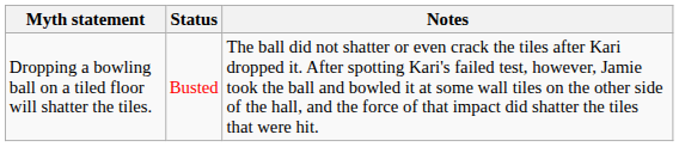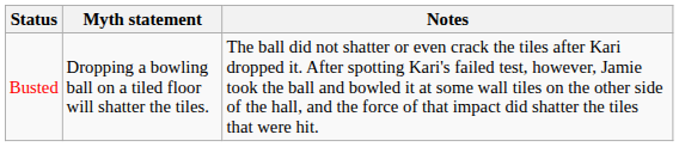columns swapped: Myth statement <-> Status
